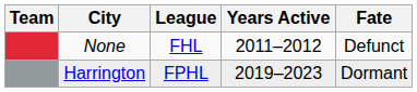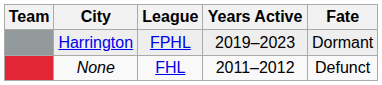rows swapped: None <-> Harrington
